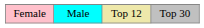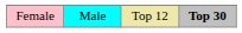Female | column 4: normal -> bold
